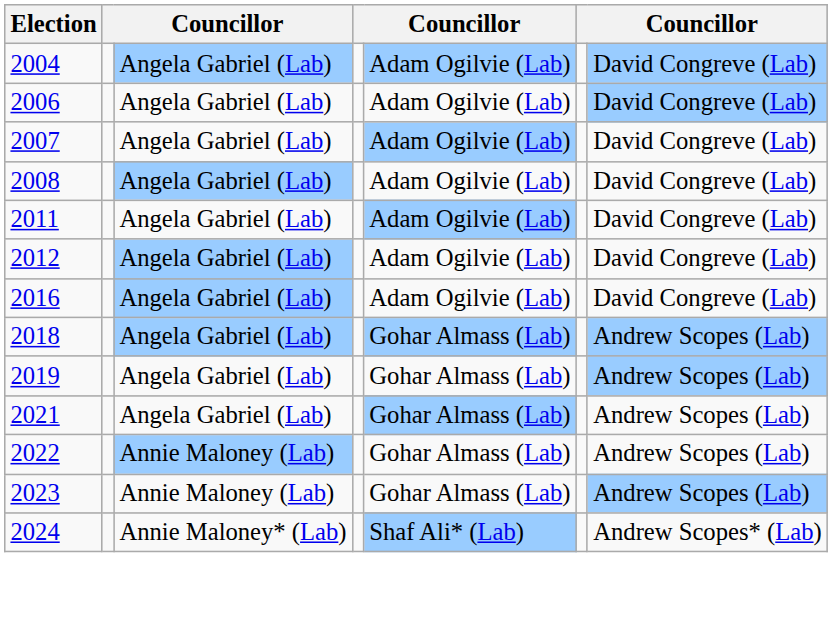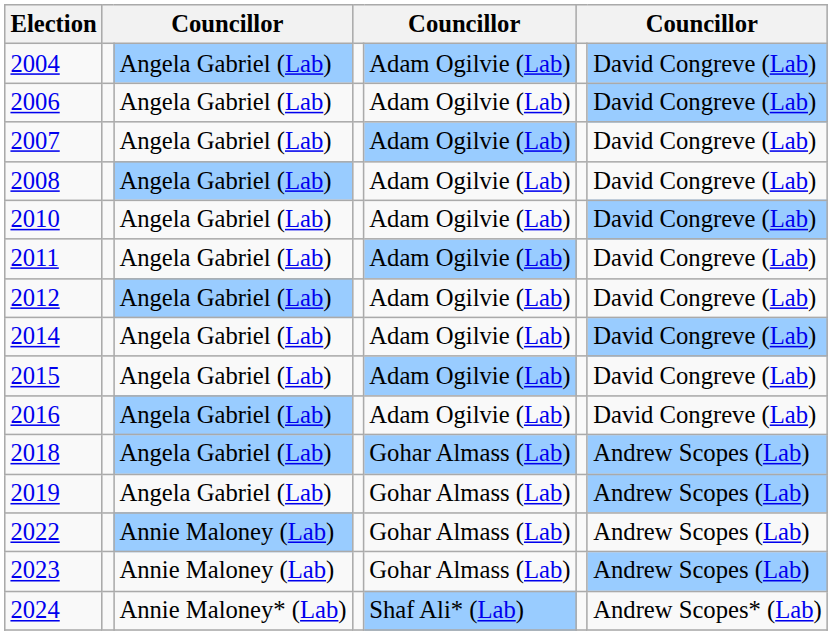+ row: 2010 | Angela Gabriel (Lab) | Adam Ogilvie (Lab) | David Congreve (Lab)
+ row: 2014 | Angela Gabriel (Lab) | Adam Ogilvie (Lab) | David Congreve (Lab)
+ row: 2015 | Angela Gabriel (Lab) | Adam Ogilvie (Lab) | David Congreve (Lab)
- row: 2021 | Angela Gabriel (Lab) | Gohar Almass (Lab) | Andrew Scopes (Lab)
